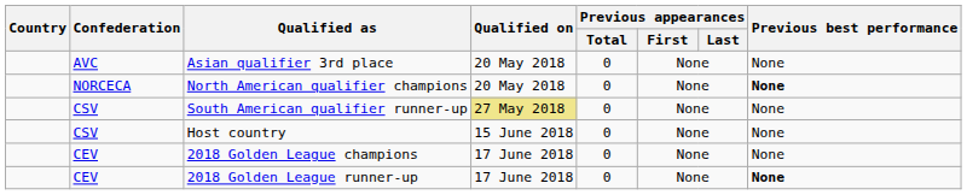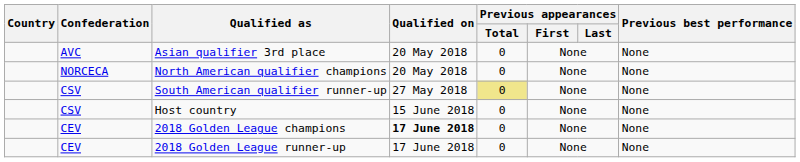North American qualifier champions | Previous best performance: bold -> normal
South American qualifier runner-up | Qualified on: khaki background -> no background
South American qualifier runner-up | Previous appearances / Total: no background -> khaki background
2018 Golden League champions | Qualified on: normal -> bold
2018 Golden League runner-up | Previous best performance: bold -> normal
